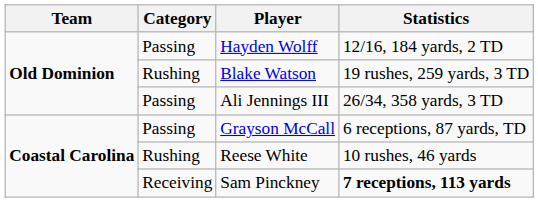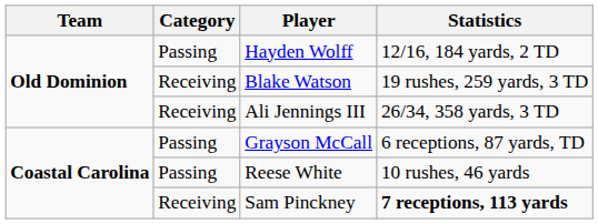Blake Watson | Category: Rushing -> Receiving
Ali Jennings III | Category: Passing -> Receiving
Reese White | Category: Rushing -> Passing
